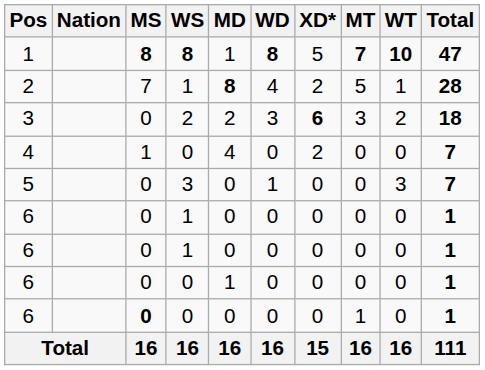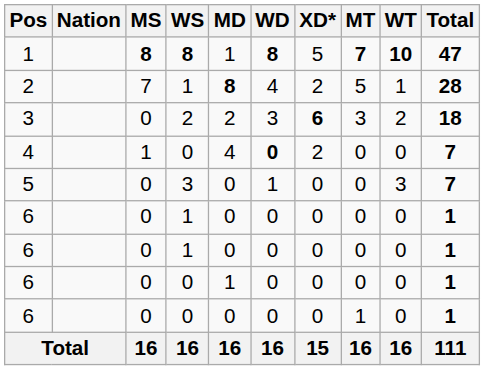row 5 | WD: normal -> bold
row 10 | MS: bold -> normal
